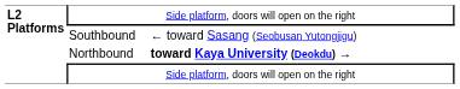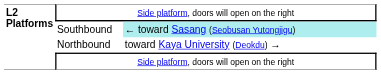Southbound | column 3: no background -> paleturquoise background
Northbound | column 3: bold -> normal
